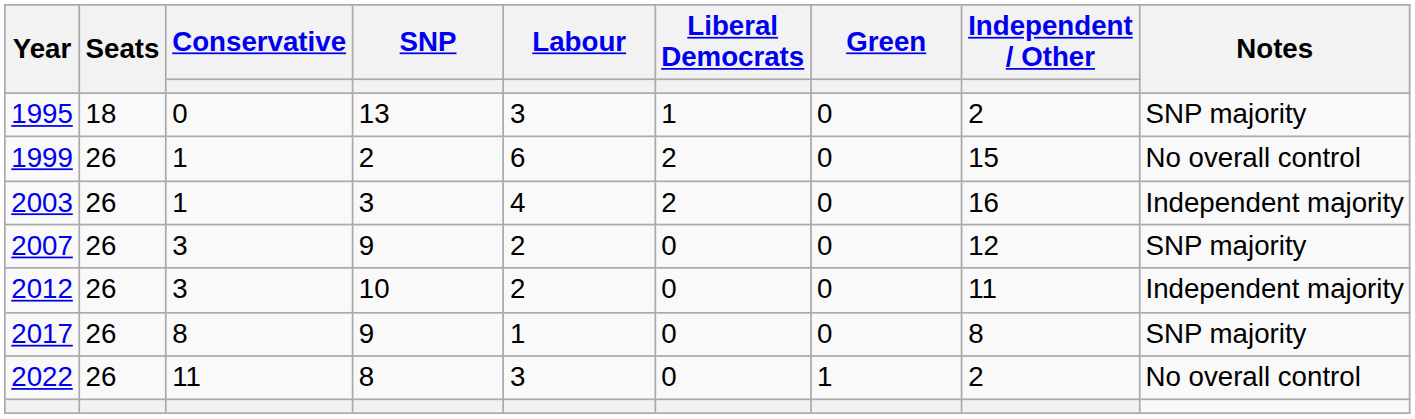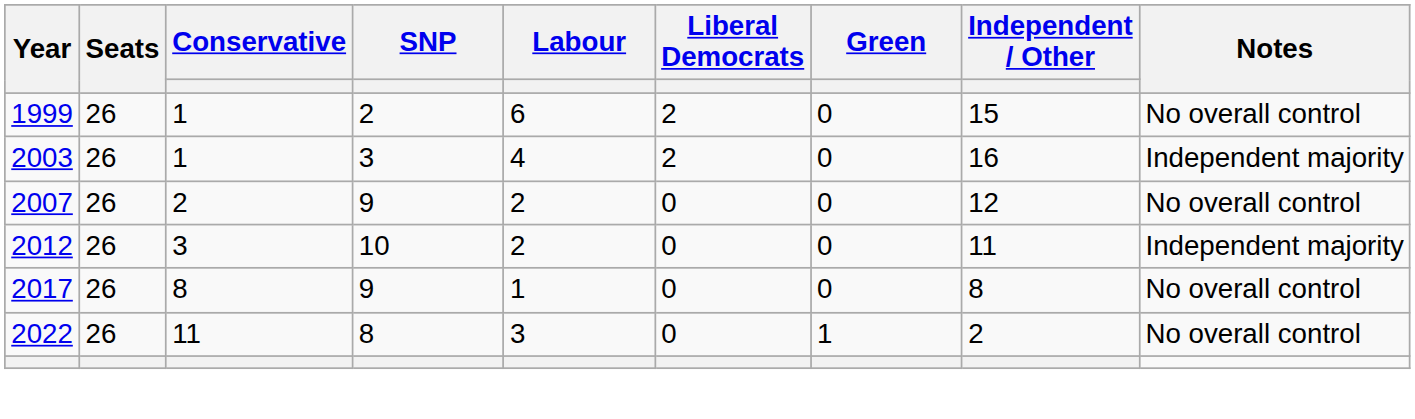- row: 1995 | 18 | 0 | 13 | 3 | 1 | 0 | 2 | SNP majority
2007 | Conservative: 3 -> 2
2007 | Notes: SNP majority -> No overall control
2017 | Notes: SNP majority -> No overall control
